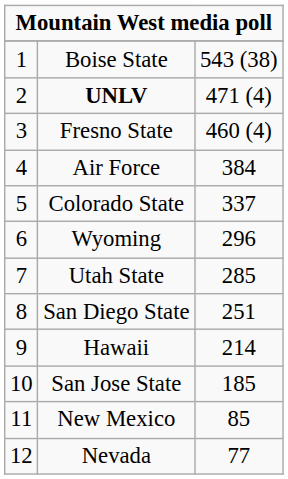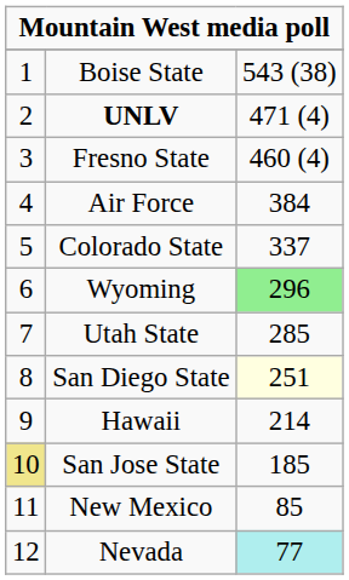Wyoming | column 3: no background -> lightgreen background
San Diego State | column 3: no background -> lightyellow background
San Jose State | column 1: no background -> khaki background
Nevada | column 3: no background -> paleturquoise background
